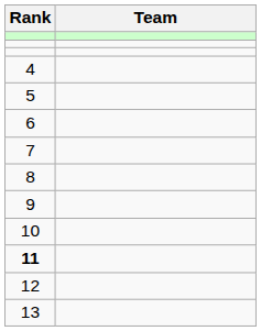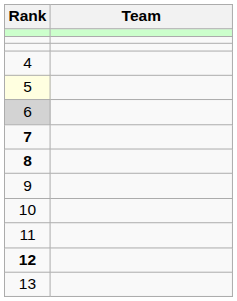row 6 | Rank: no background -> lightyellow background
row 7 | Rank: no background -> lightgrey background
row 8 | Rank: normal -> bold
row 9 | Rank: normal -> bold
row 12 | Rank: bold -> normal
row 13 | Rank: normal -> bold
